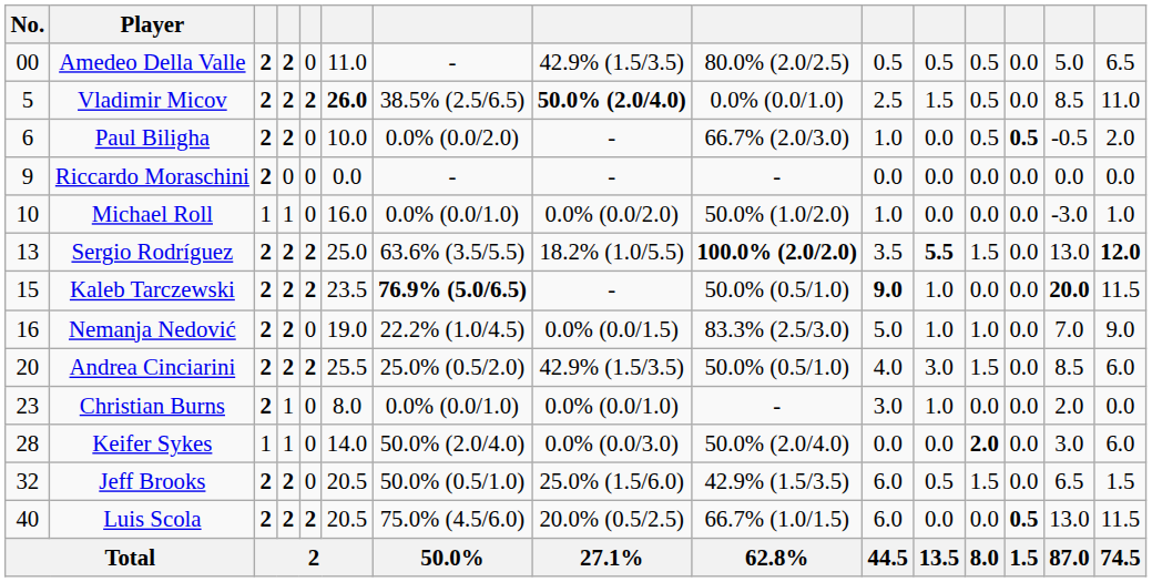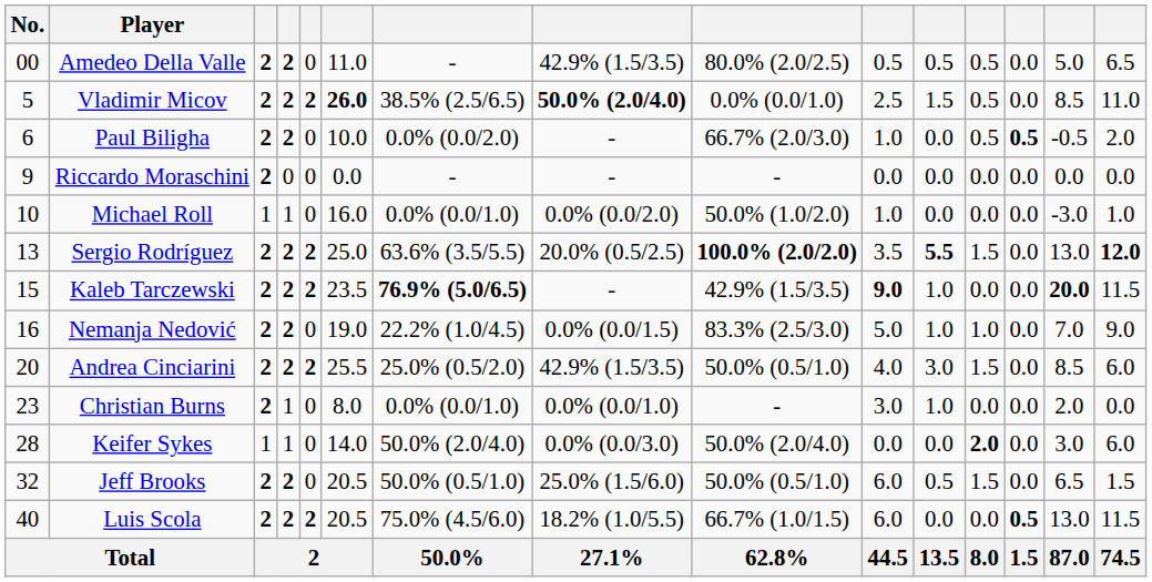Sergio Rodríguez | column 8: 18.2% (1.0/5.5) -> 20.0% (0.5/2.5)
Kaleb Tarczewski | column 9: 50.0% (0.5/1.0) -> 42.9% (1.5/3.5)
Jeff Brooks | column 9: 42.9% (1.5/3.5) -> 50.0% (0.5/1.0)
Luis Scola | column 8: 20.0% (0.5/2.5) -> 18.2% (1.0/5.5)
